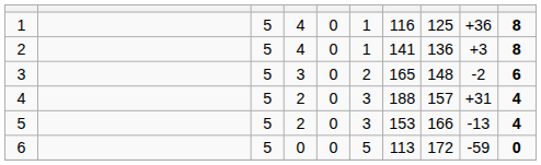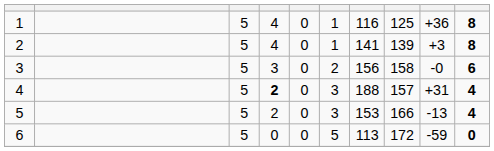row 3 | column 8: 136 -> 139
row 4 | column 7: 165 -> 156
row 4 | column 8: 148 -> 158
row 4 | column 9: -2 -> -0
row 5 | column 4: normal -> bold
